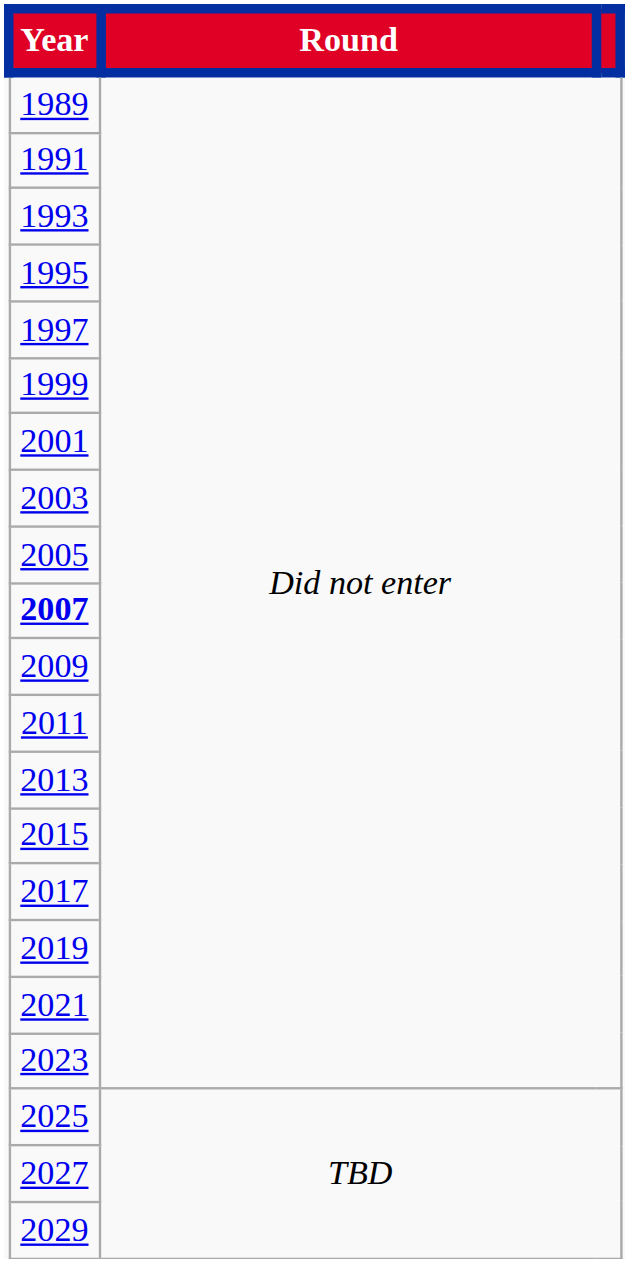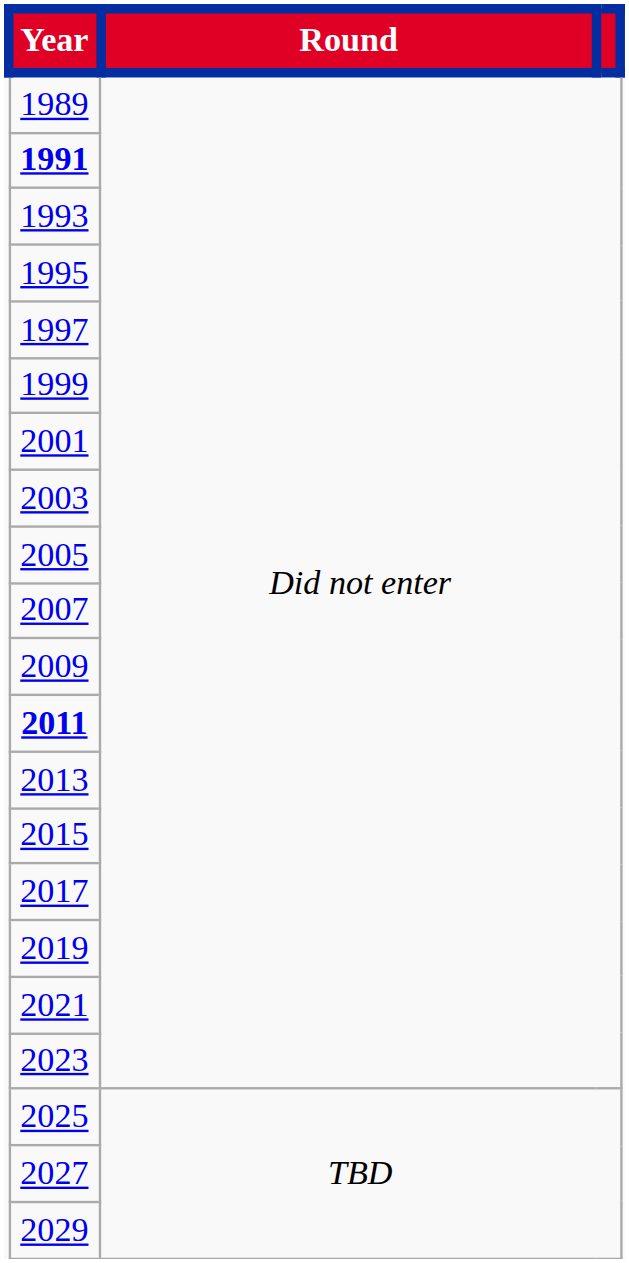1991 | Year: normal -> bold
2007 | Year: bold -> normal
2011 | Year: normal -> bold
